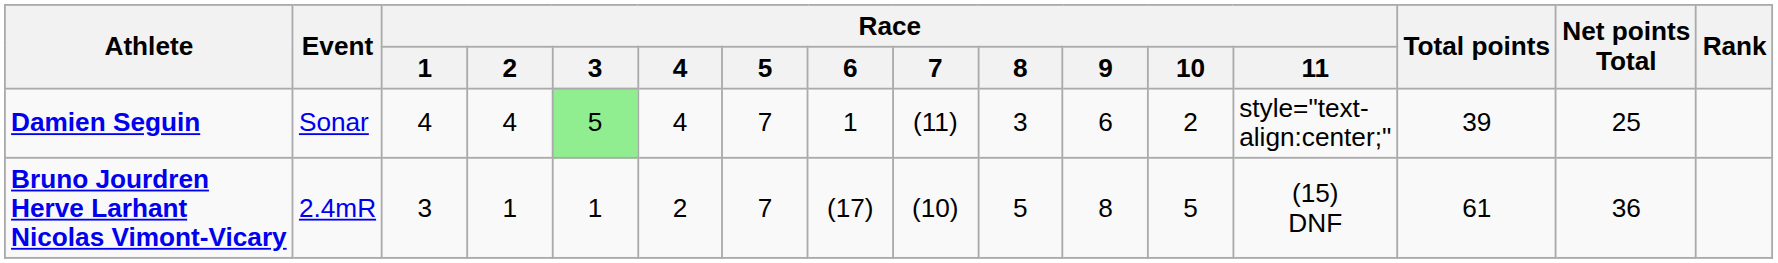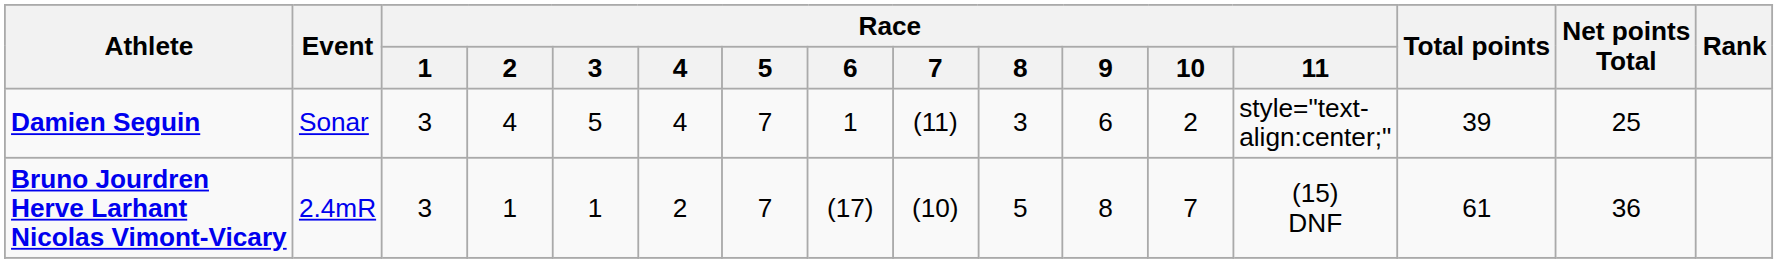Damien Seguin | Race / 1: 4 -> 3
Damien Seguin | Race / 3: lightgreen background -> no background
Bruno Jourdren Herve Larhant Nicolas Vimont-Vicary | Race / 10: 5 -> 7
